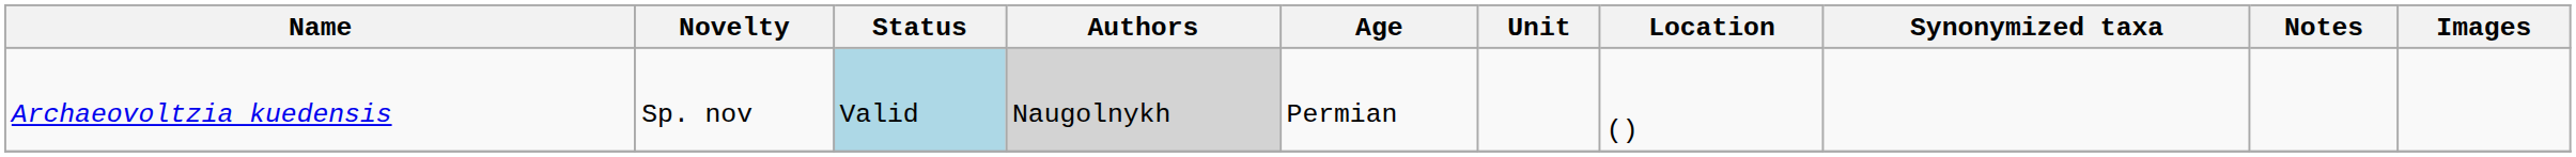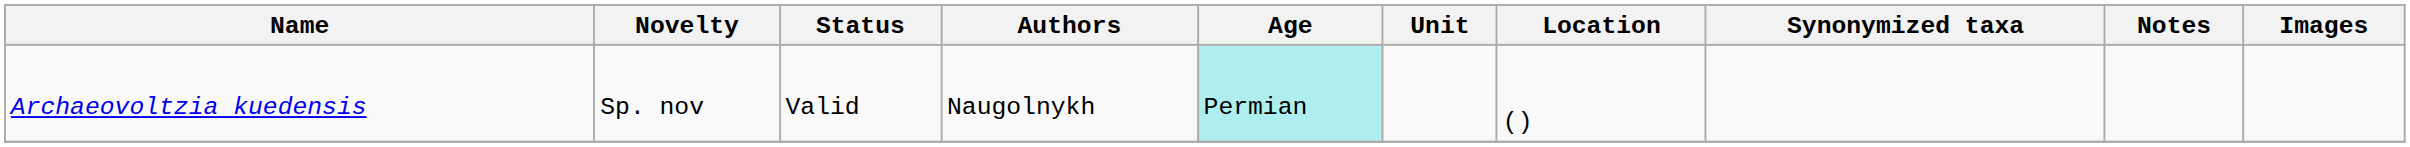Archaeovoltzia kuedensis | Status: lightblue background -> no background
Archaeovoltzia kuedensis | Authors: lightgrey background -> no background
Archaeovoltzia kuedensis | Age: no background -> paleturquoise background
